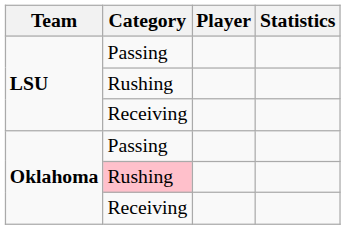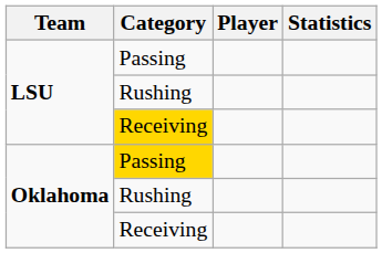LSU / Receiving | Category: no background -> gold background
Oklahoma / Passing | Category: no background -> gold background
Oklahoma / Rushing | Category: pink background -> no background
